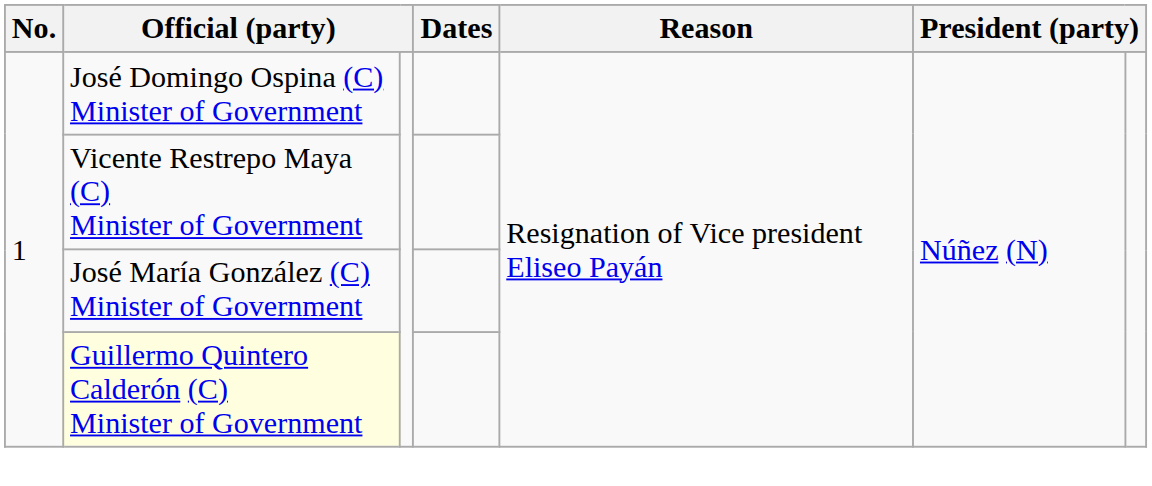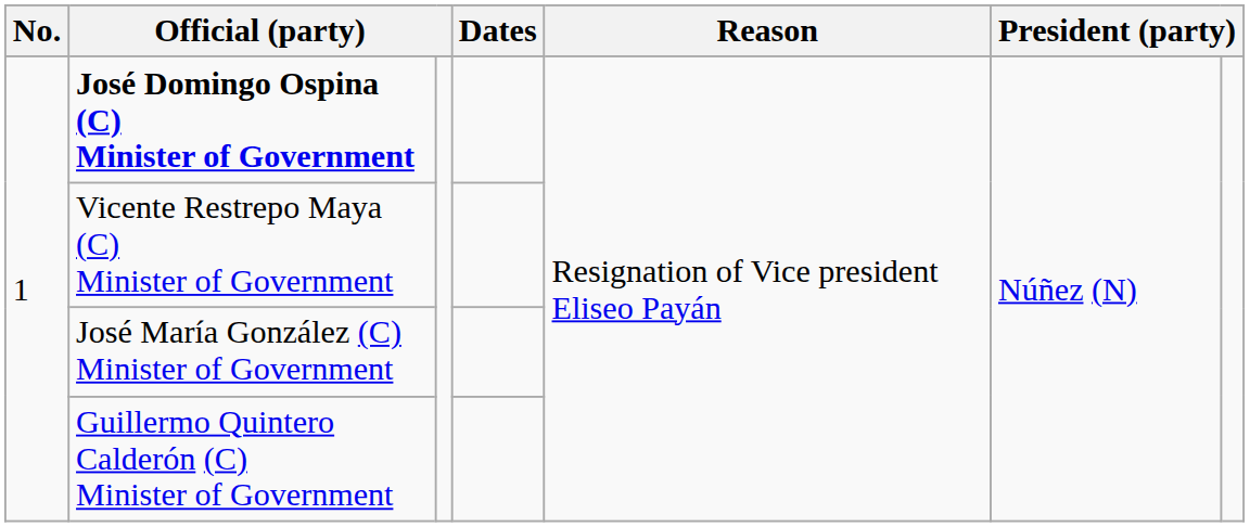José Domingo Ospina (C) Minister of Government | column 2: normal -> bold
Guillermo Quintero Calderón (C) Minister of Government | column 2: lightyellow background -> no background
